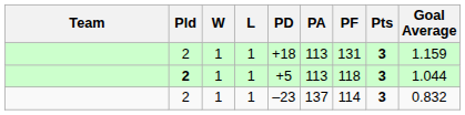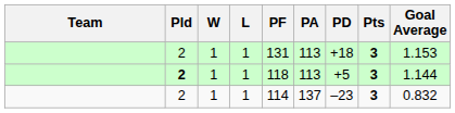columns swapped: PF <-> PD
row 2 | Goal Average: 1.159 -> 1.153
row 3 | Goal Average: 1.044 -> 1.144
